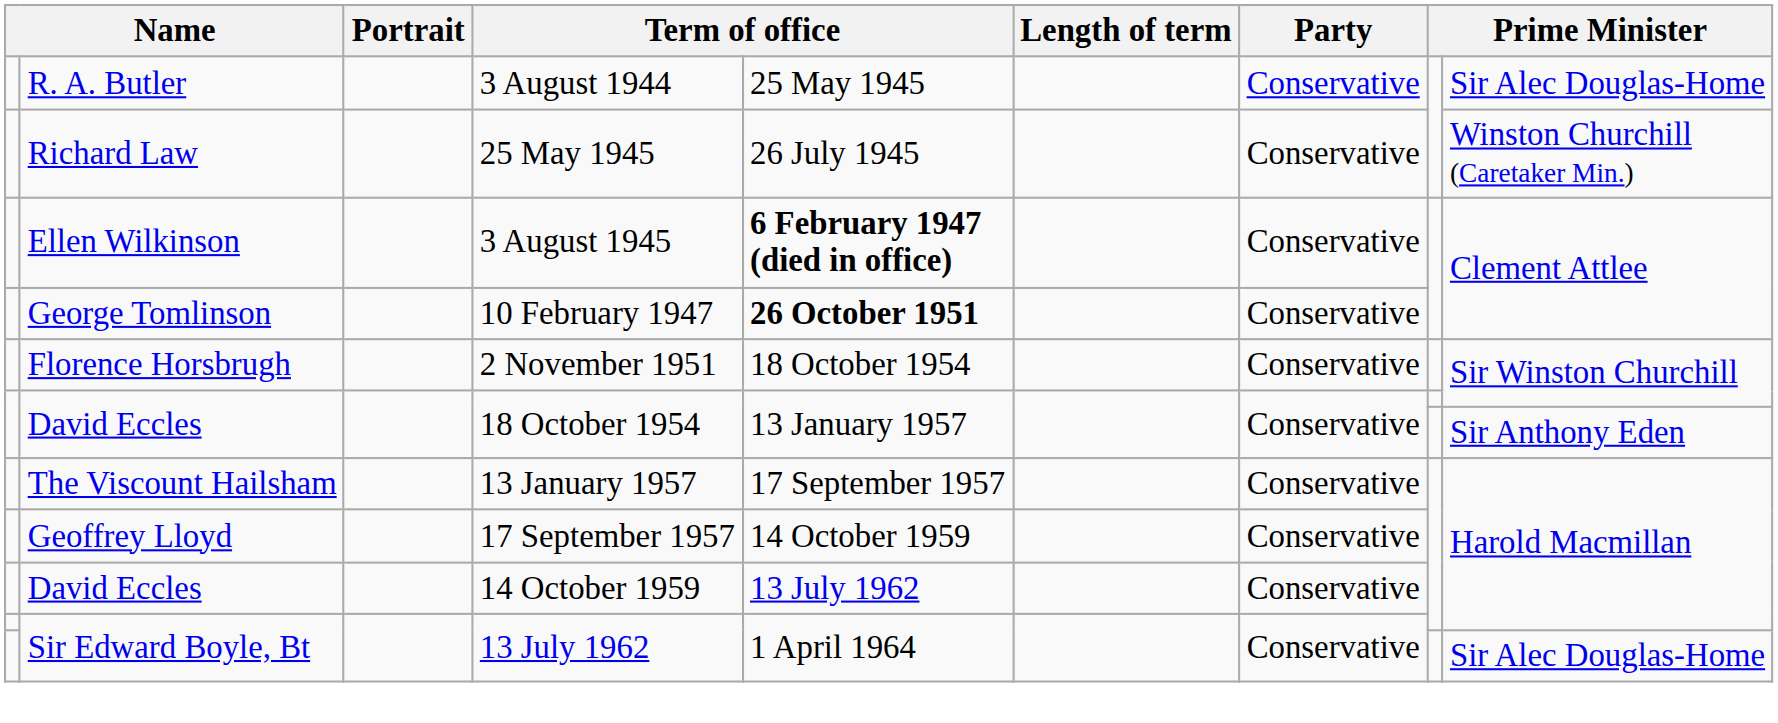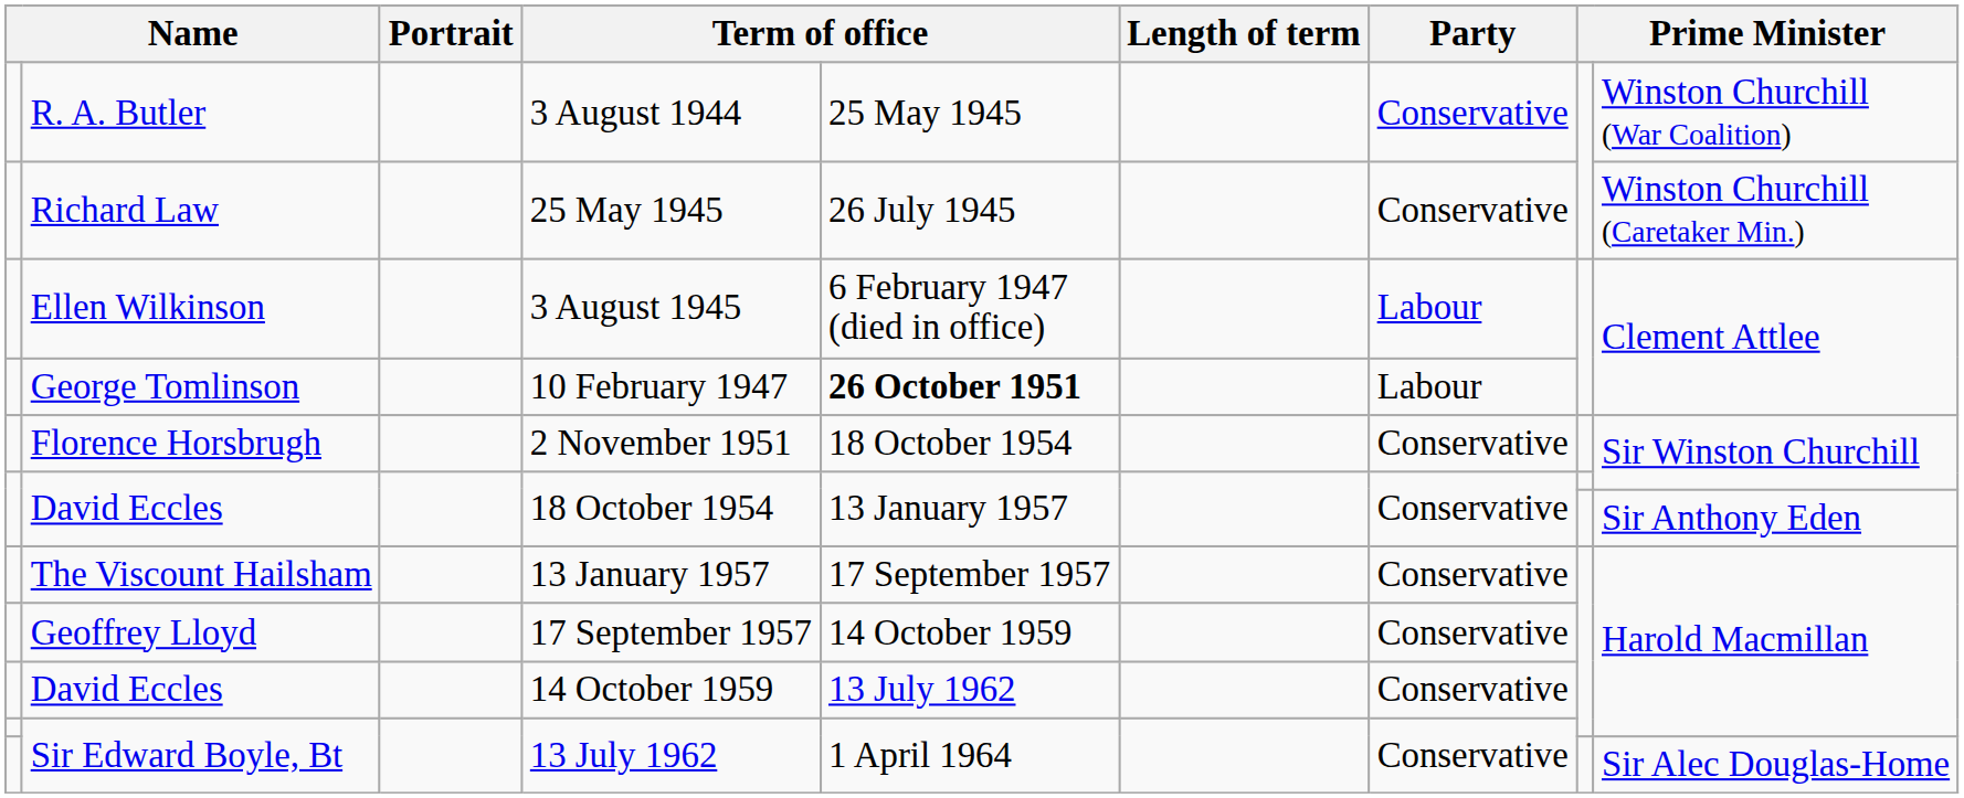3 August 1944 | column 9: Sir Alec Douglas-Home -> Winston Churchill (War Coalition)
3 August 1945 | column 5: bold -> normal
3 August 1945 | Party: Conservative -> Labour
10 February 1947 | Party: Conservative -> Labour
